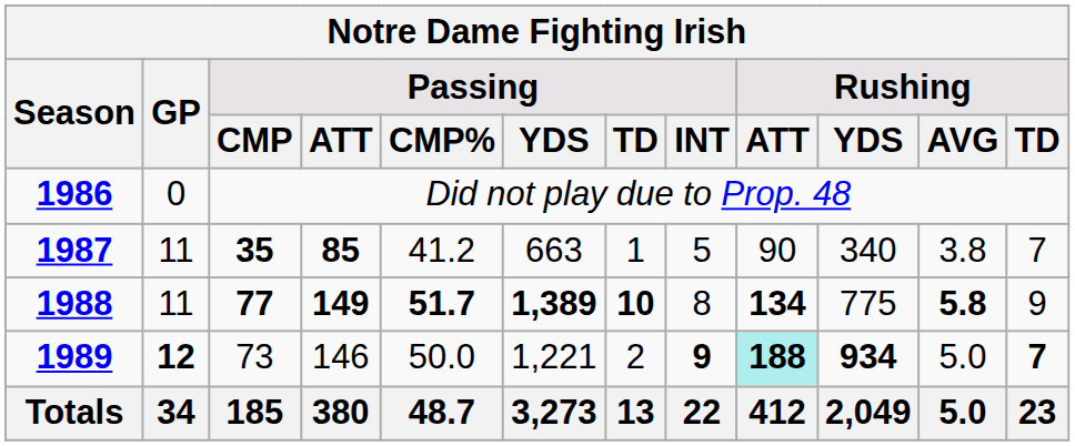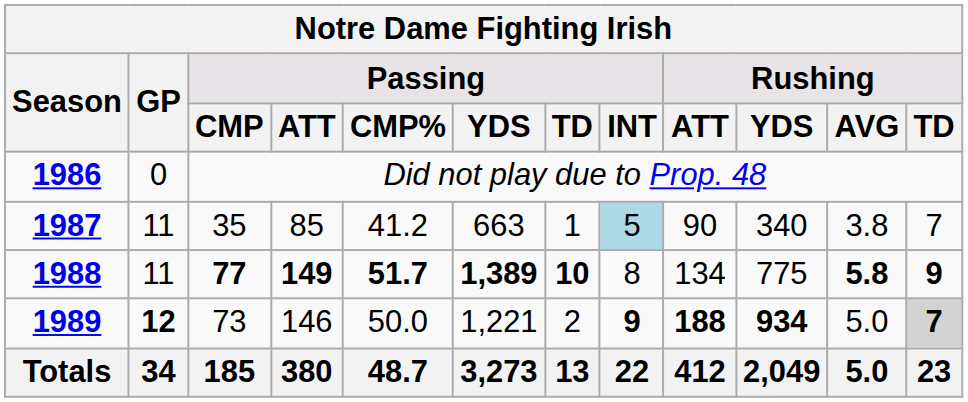1987 | Passing / CMP: bold -> normal
1987 | Passing / ATT: bold -> normal
1987 | Passing / INT: no background -> lightblue background
1988 | Rushing / ATT: bold -> normal
1988 | Rushing / TD: normal -> bold
1989 | Rushing / ATT: paleturquoise background -> no background
1989 | Rushing / TD: no background -> lightgrey background
